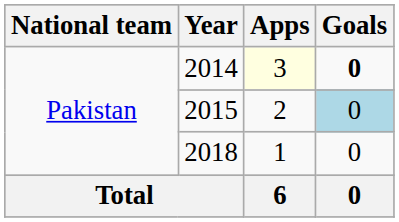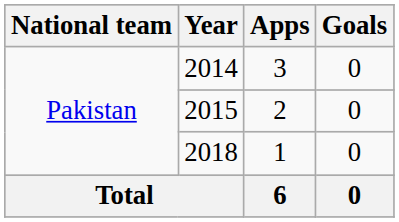2014 | Apps: lightyellow background -> no background
2014 | Goals: bold -> normal
2015 | Goals: lightblue background -> no background
